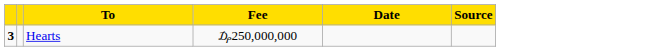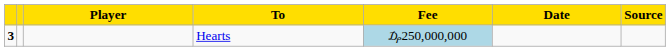+ column: Player
Hearts | Fee: no background -> lightblue background
